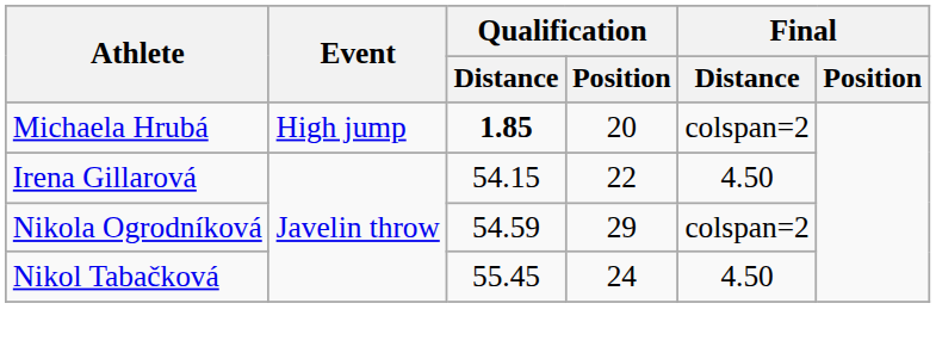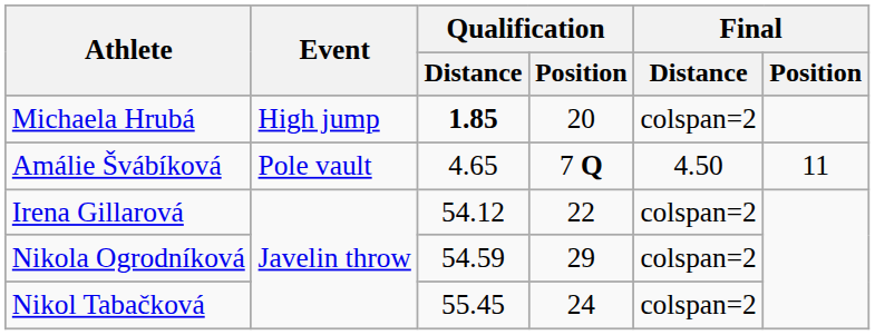+ row: Amálie Švábíková | Pole vault | 4.65 | 7 Q | 4.50 | 11
Irena Gillarová | Qualification / Distance: 54.15 -> 54.12
Irena Gillarová | Final / Distance: 4.50 -> colspan=2
Nikol Tabačková | Final / Distance: 4.50 -> colspan=2
